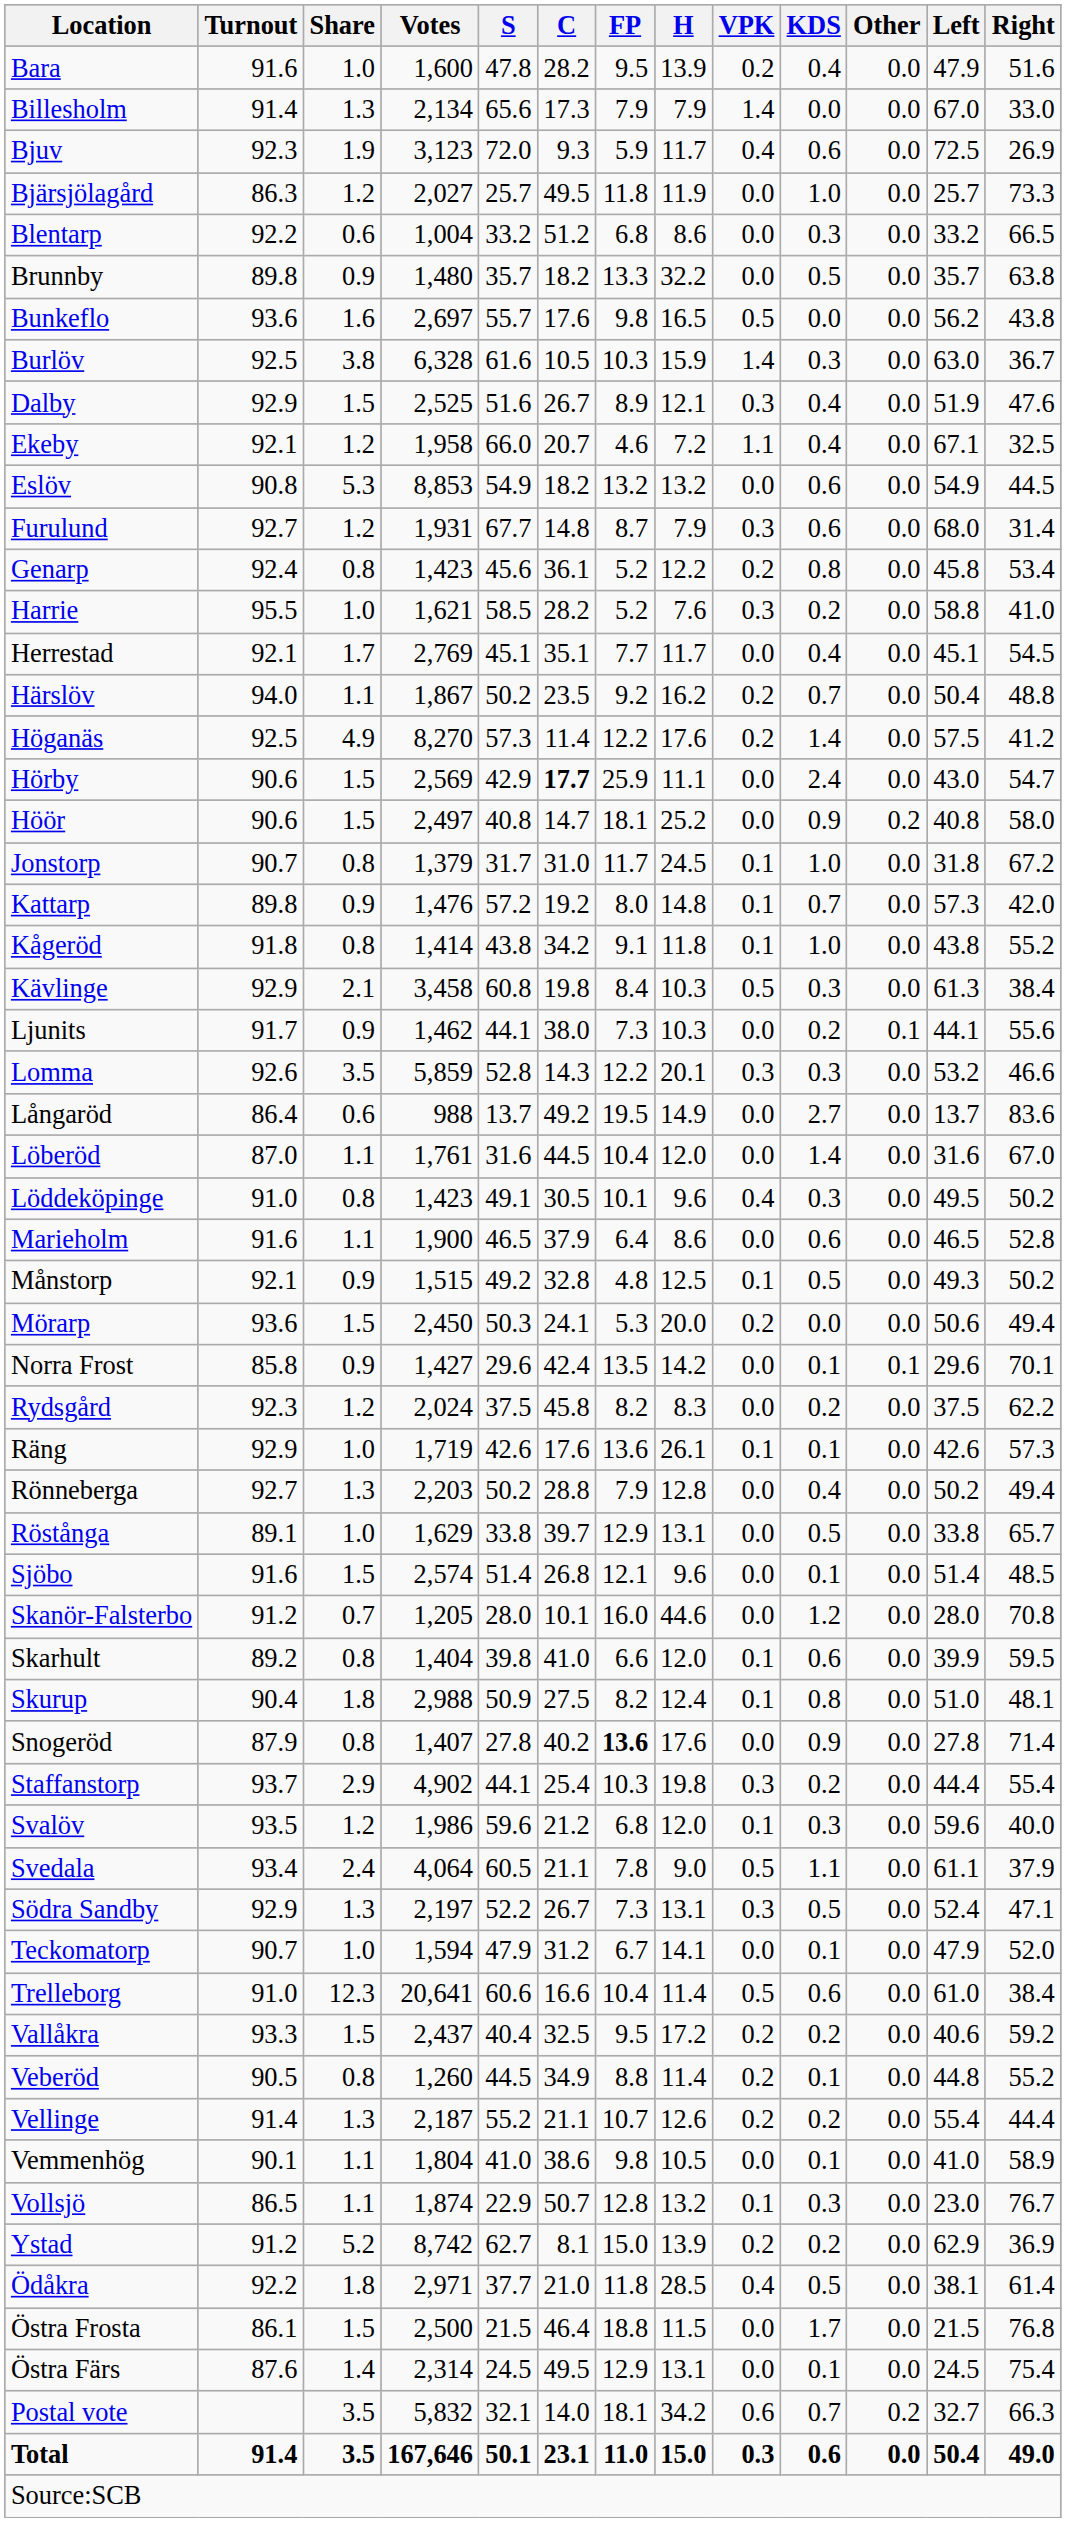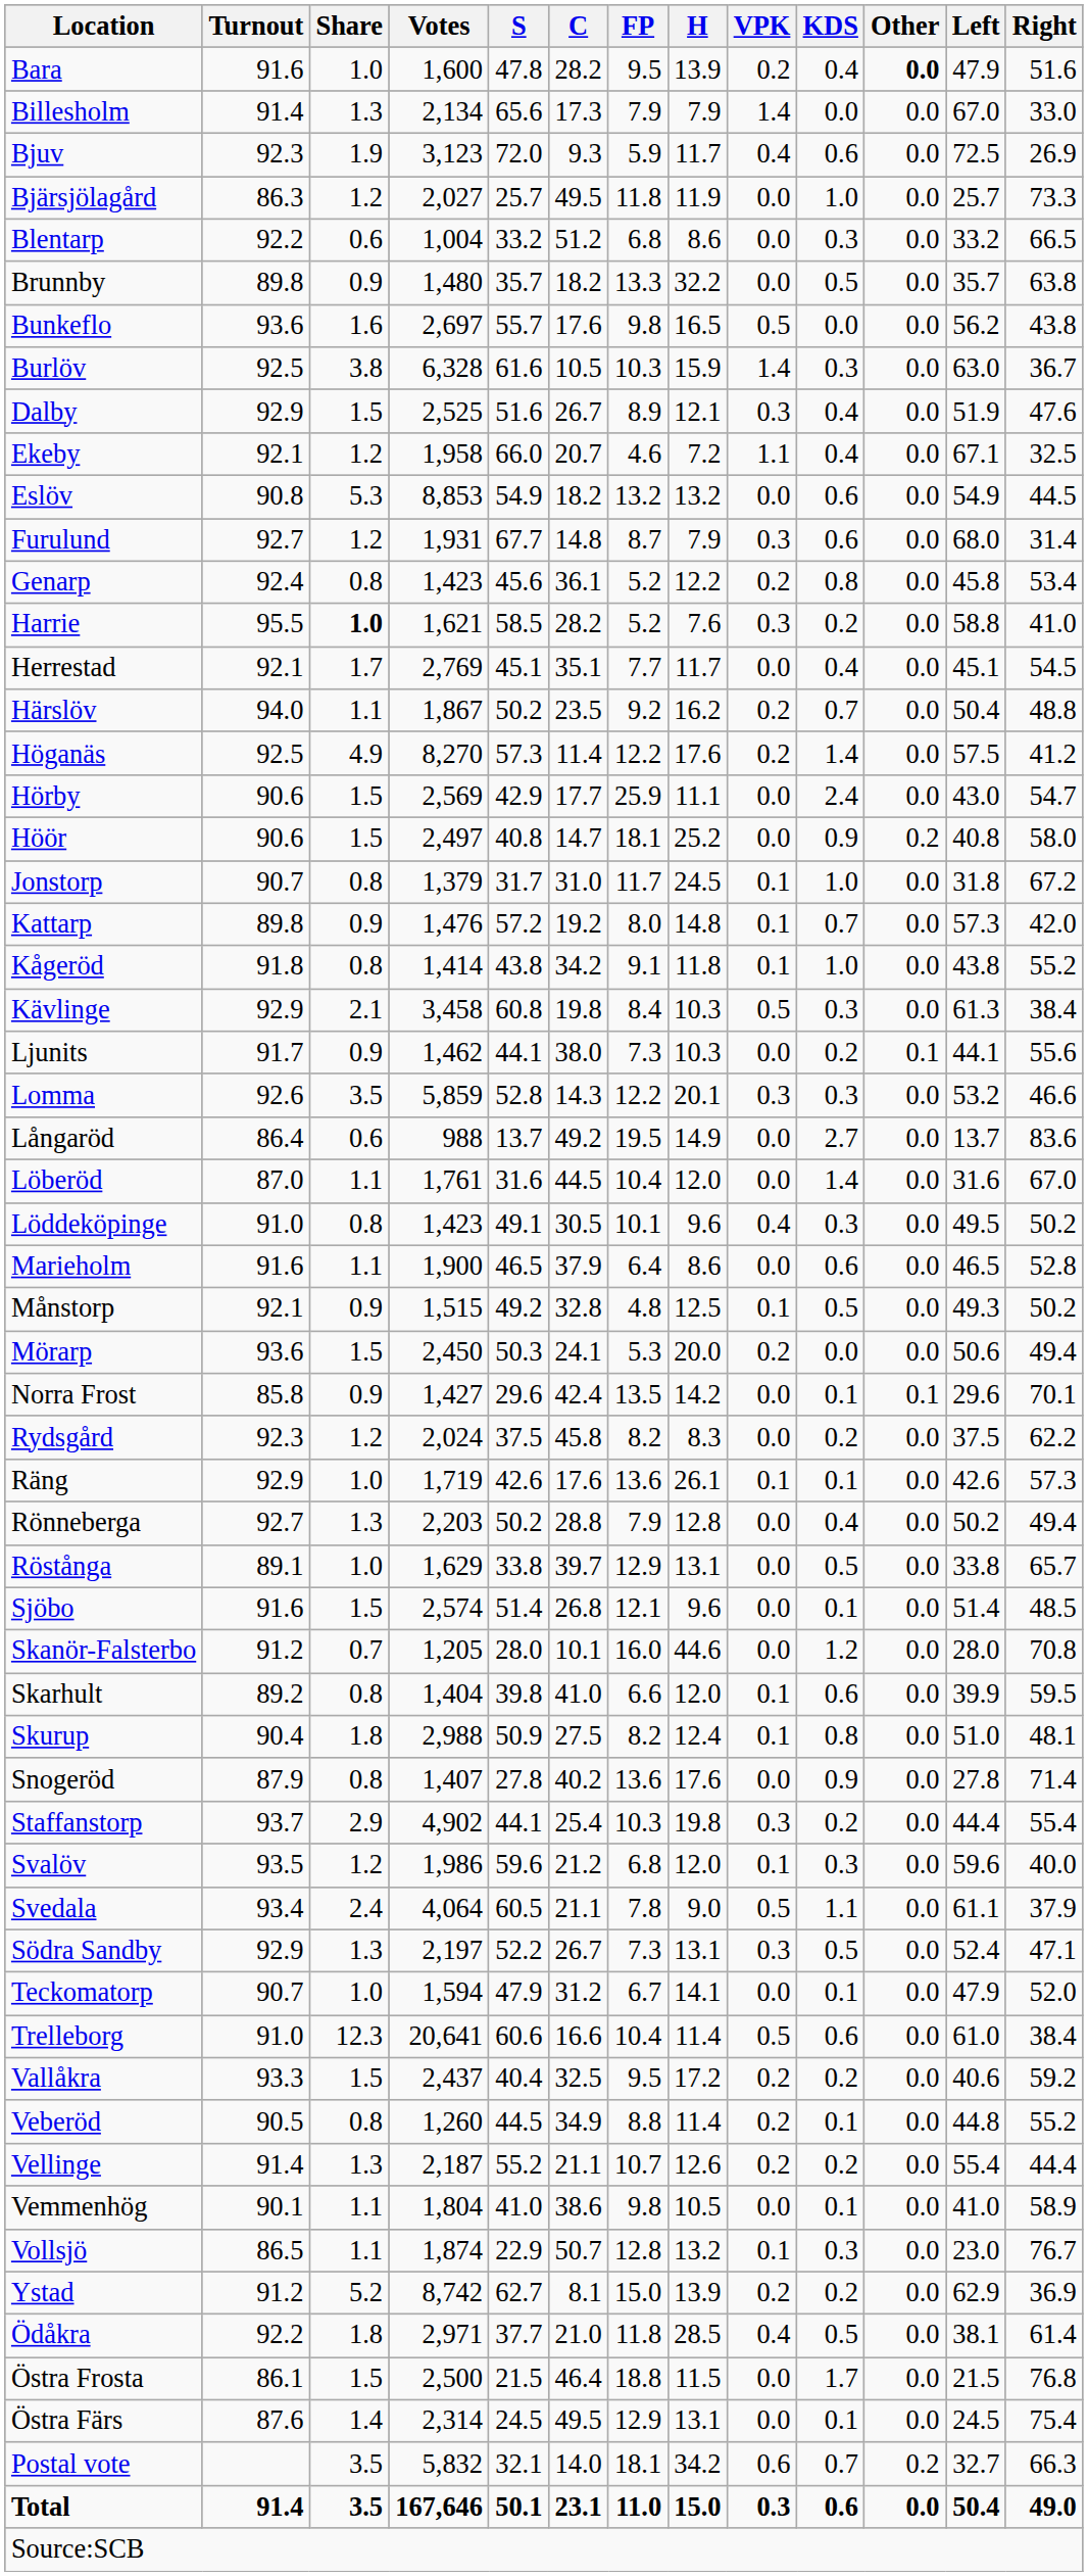Bara | Other: normal -> bold
Harrie | Share: normal -> bold
Hörby | C: bold -> normal
Snogeröd | FP: bold -> normal
